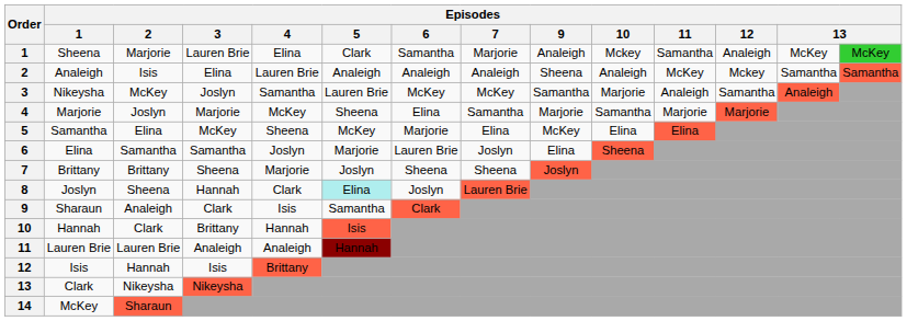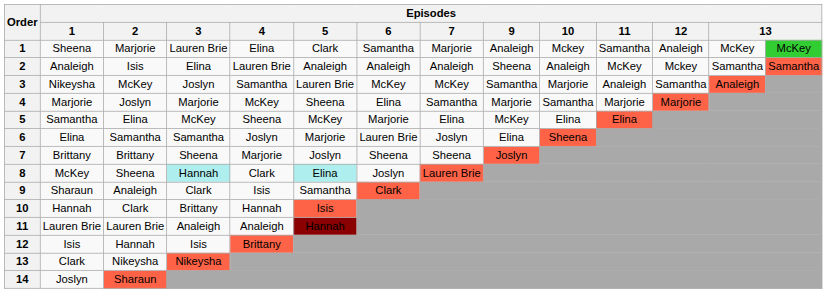8 | Episodes / 1: Joslyn -> McKey
8 | Episodes / 3: no background -> paleturquoise background
14 | Episodes / 1: McKey -> Joslyn
